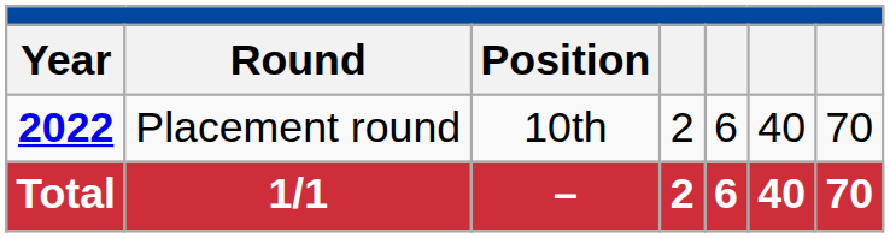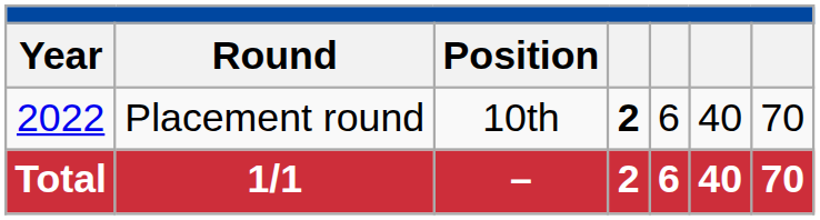Placement round | Year: bold -> normal
Placement round | column 4: normal -> bold
